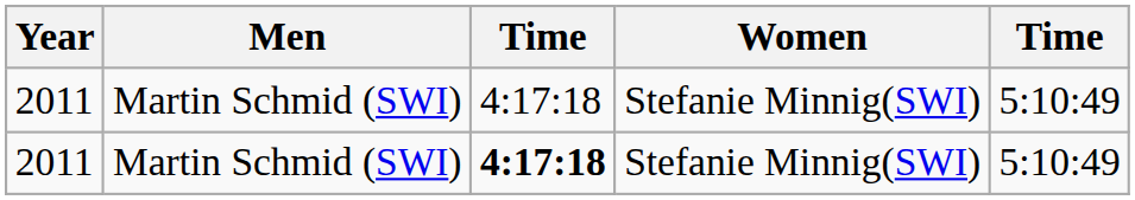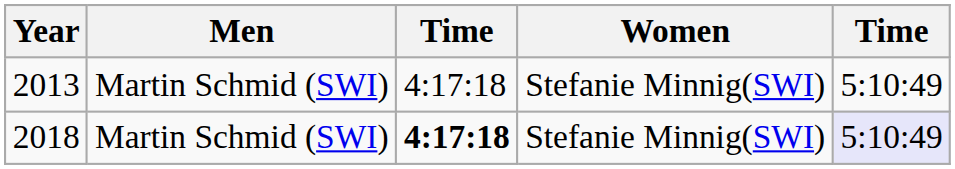row 2 | Year: 2011 -> 2013
row 3 | Year: 2011 -> 2018
row 3 | column 5: no background -> lavender background
